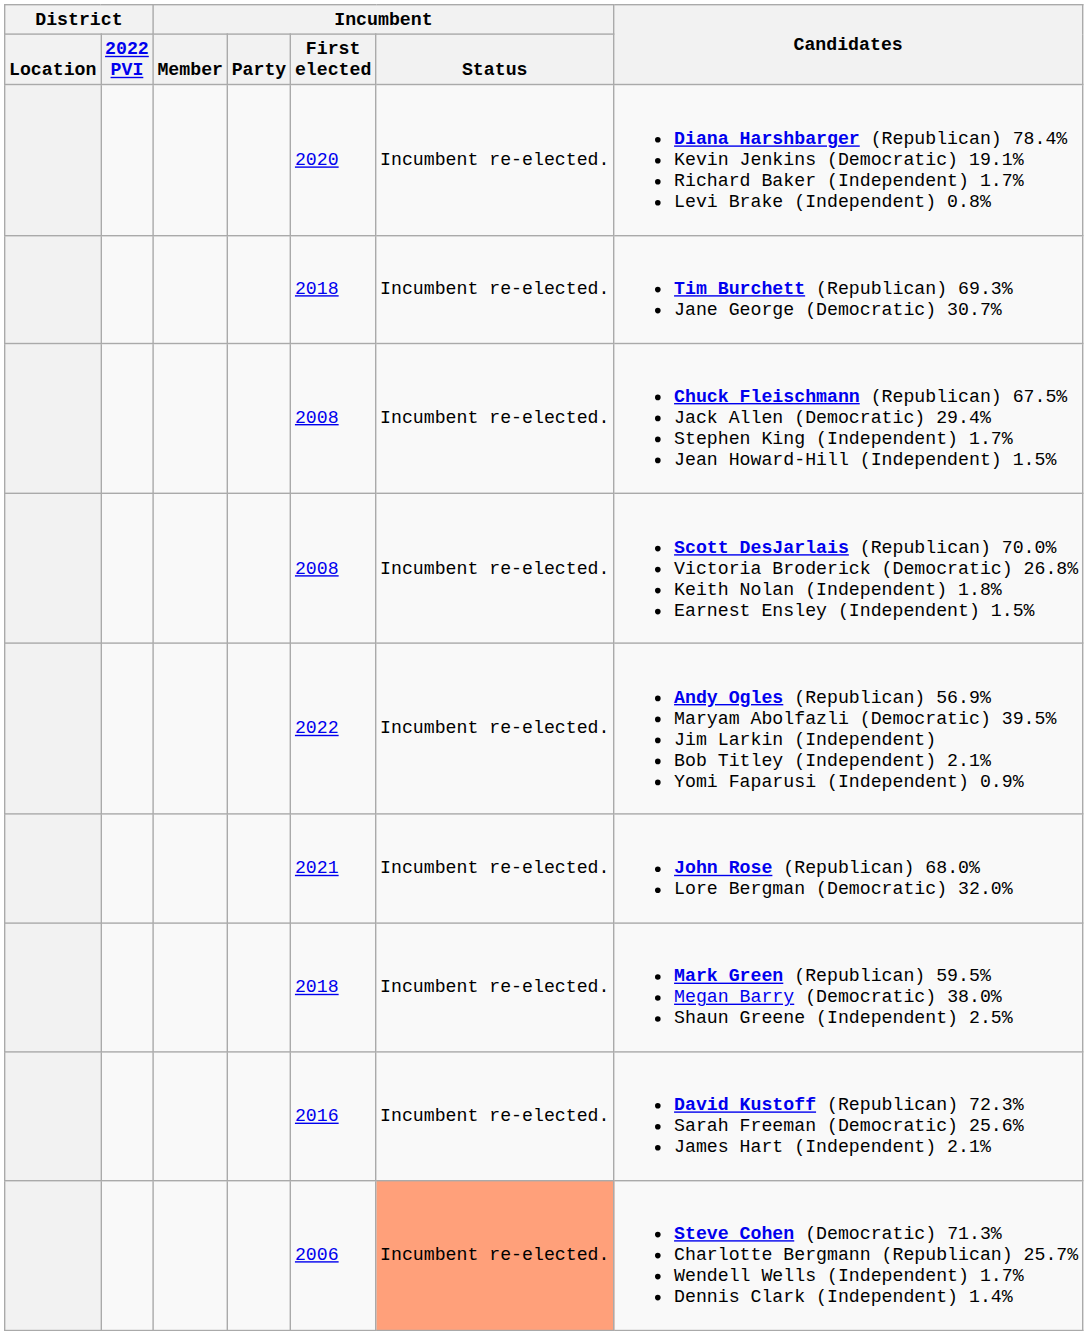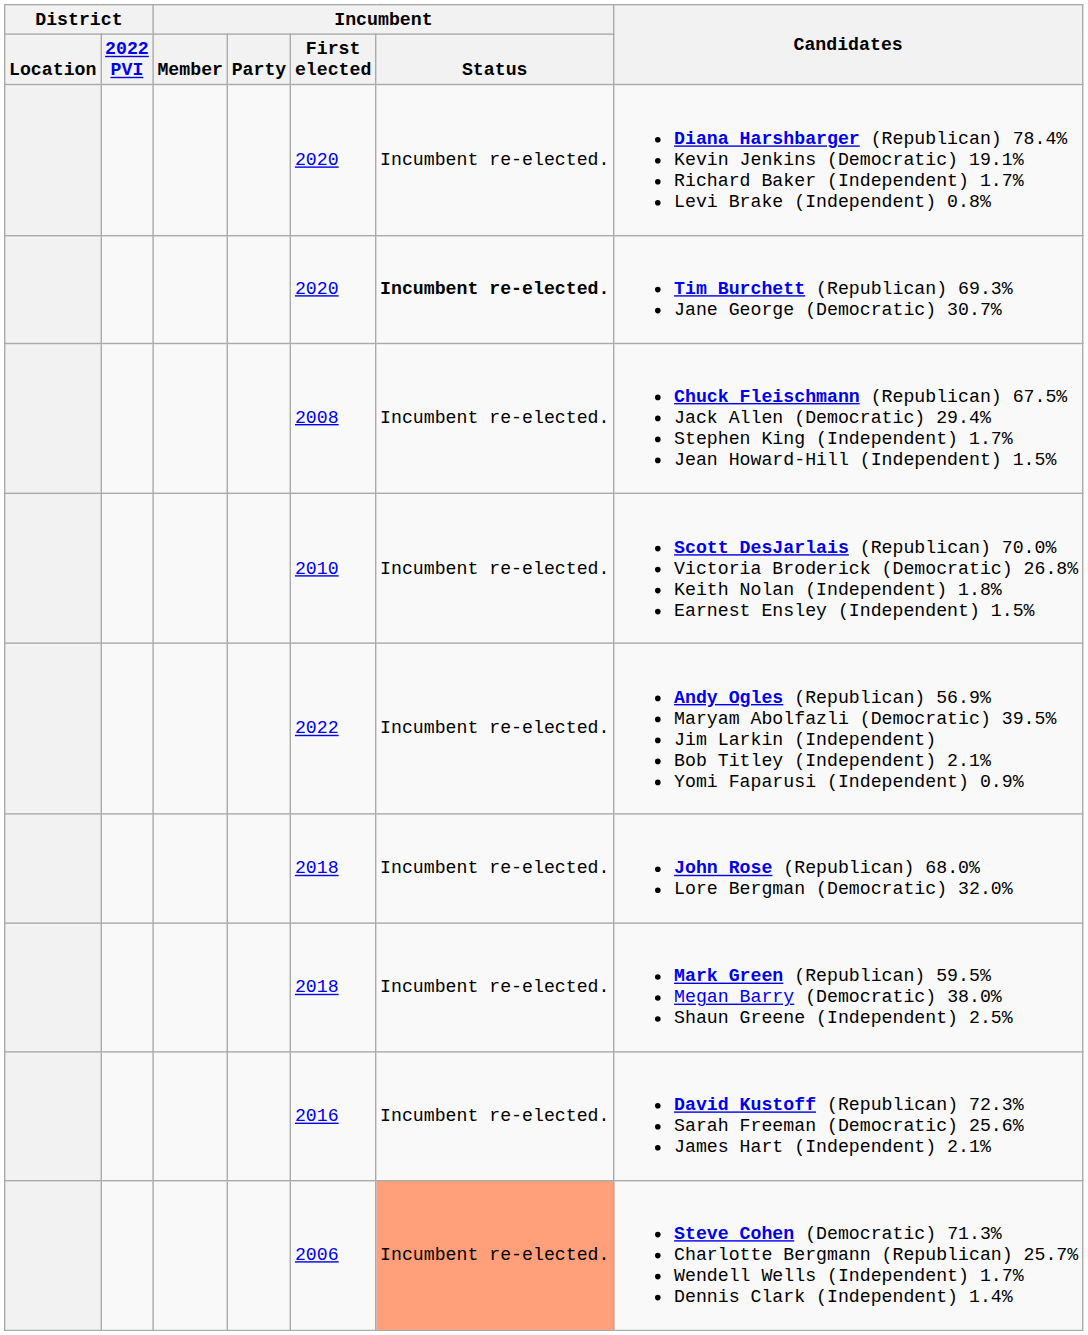row 4 | Incumbent / First elected: 2018 -> 2020
row 4 | Incumbent / Status: normal -> bold
row 6 | Incumbent / First elected: 2008 -> 2010
row 8 | Incumbent / First elected: 2021 -> 2018
